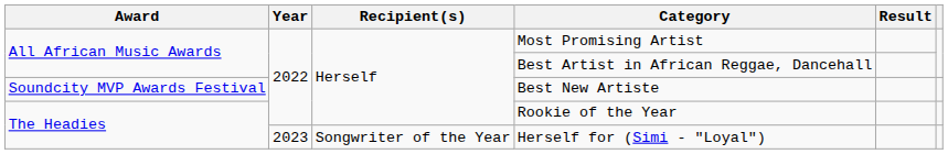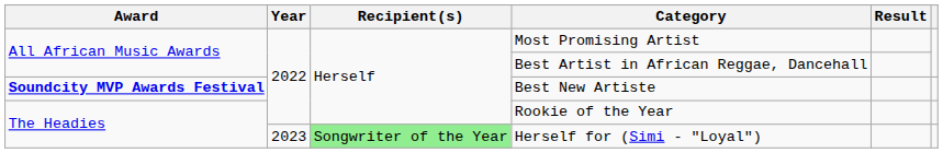Best New Artiste | Award: normal -> bold
Herself for (Simi - "Loyal") | Recipient(s): no background -> lightgreen background
